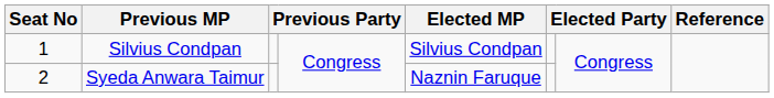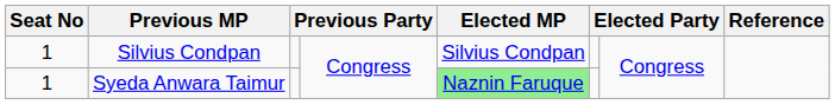Syeda Anwara Taimur | Seat No: 2 -> 1
Syeda Anwara Taimur | Elected MP: no background -> lightgreen background
